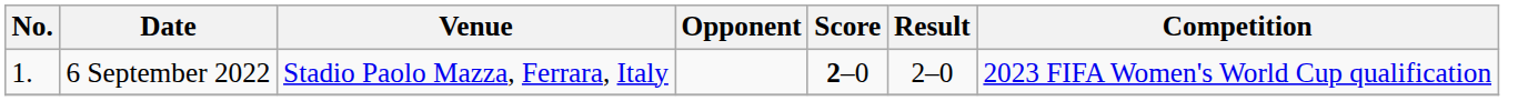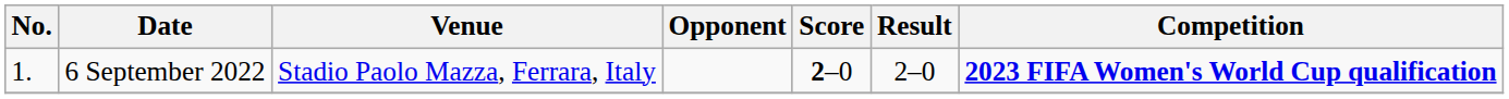6 September 2022 | Competition: normal -> bold
